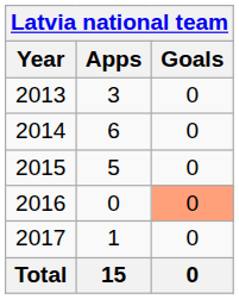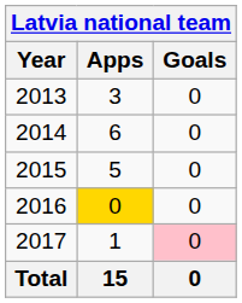2016 | Apps: no background -> gold background
2016 | Goals: lightsalmon background -> no background
2017 | Goals: no background -> pink background
